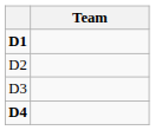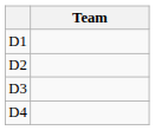D1 | column 1: bold -> normal
D4 | column 1: bold -> normal
